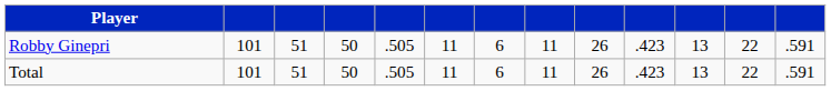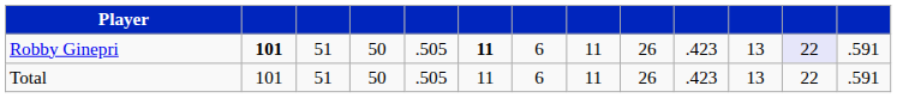Robby Ginepri | column 2: normal -> bold
Robby Ginepri | column 6: normal -> bold
Robby Ginepri | column 12: no background -> lavender background
